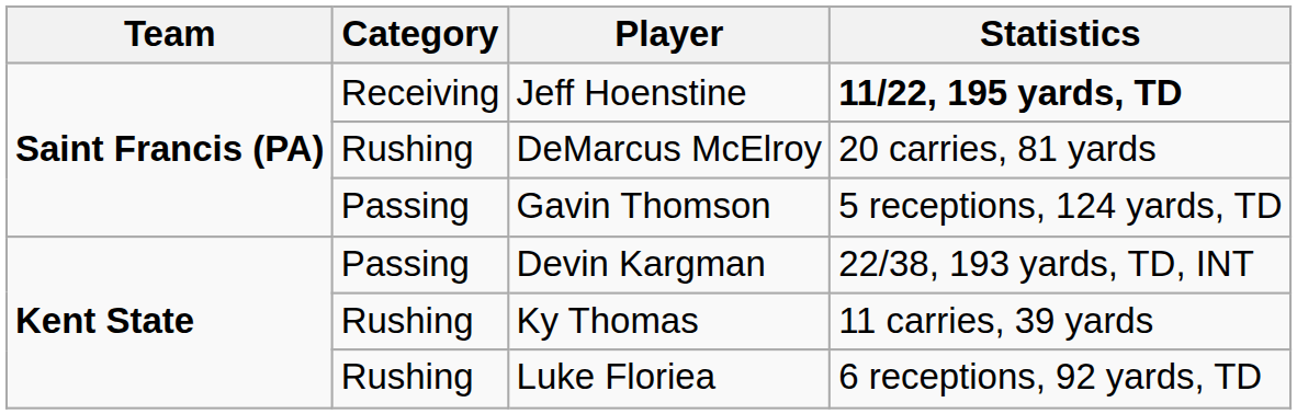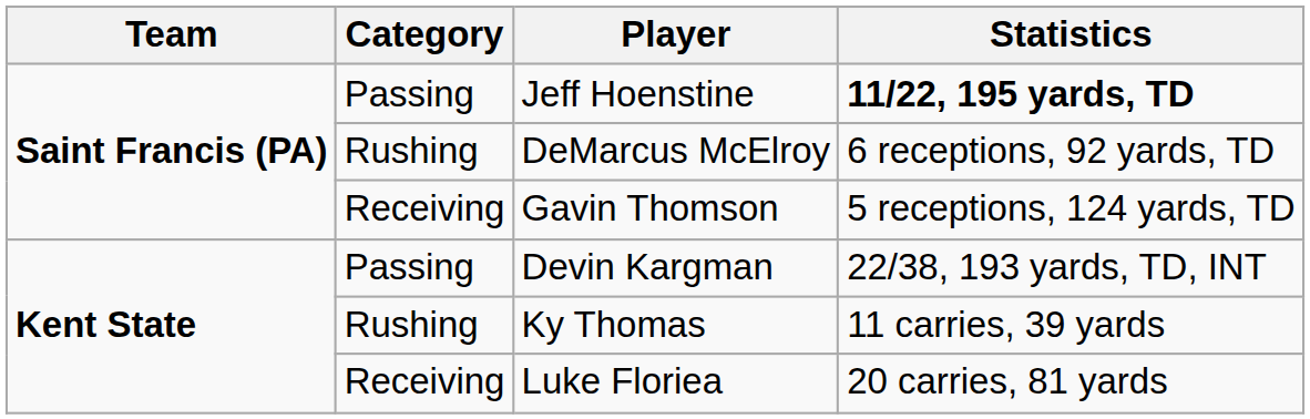Jeff Hoenstine | Category: Receiving -> Passing
DeMarcus McElroy | Statistics: 20 carries, 81 yards -> 6 receptions, 92 yards, TD
Gavin Thomson | Category: Passing -> Receiving
Luke Floriea | Category: Rushing -> Receiving
Luke Floriea | Statistics: 6 receptions, 92 yards, TD -> 20 carries, 81 yards
